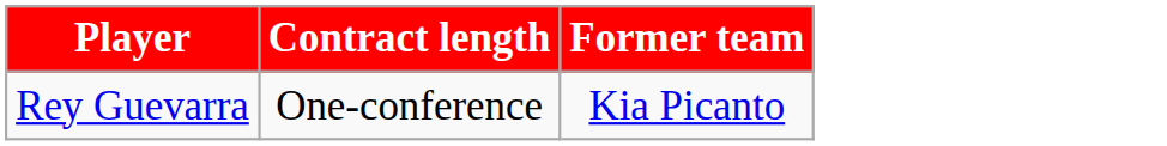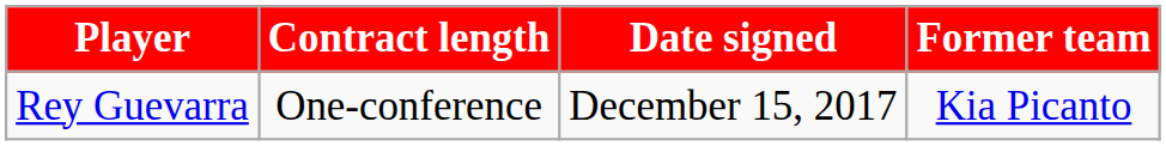+ column: Date signed | December 15, 2017
